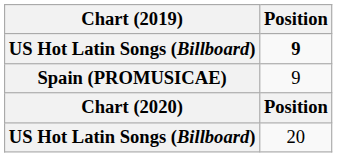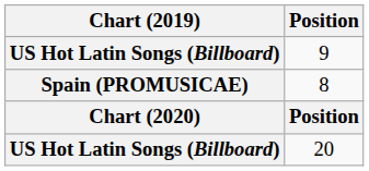row 2 | Position: bold -> normal
row 3 | Position: 9 -> 8
